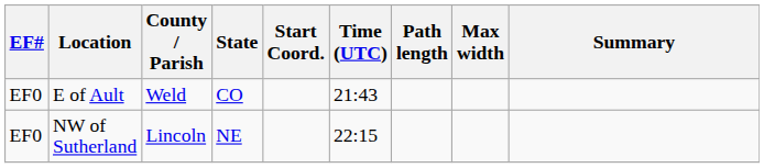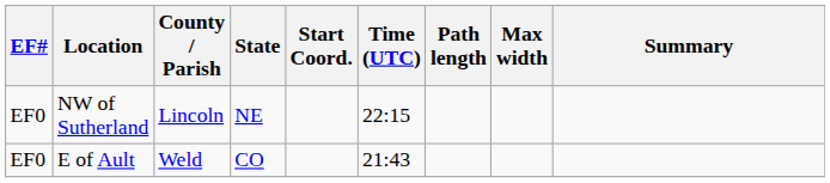rows swapped: E of Ault <-> NW of Sutherland
